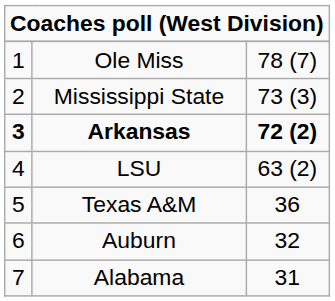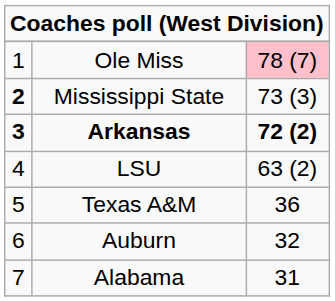Ole Miss | column 3: no background -> pink background
Mississippi State | column 1: normal -> bold
